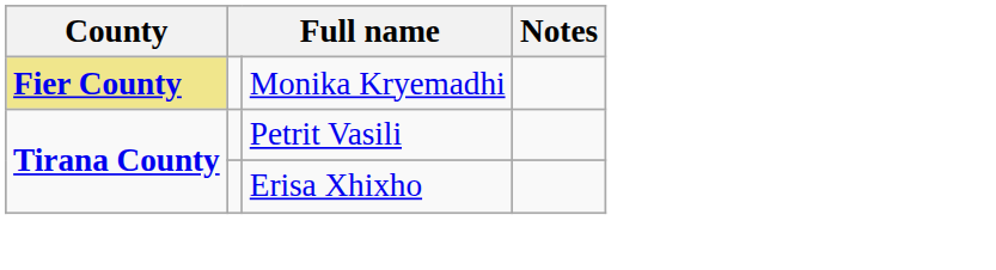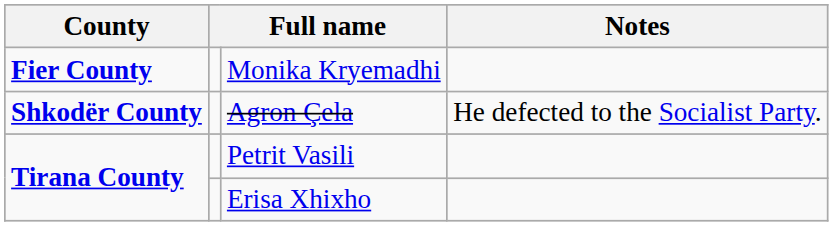Monika Kryemadhi | County: khaki background -> no background
+ row: Shkodër County | Agron Çela | He defected to the Socialist Party.
